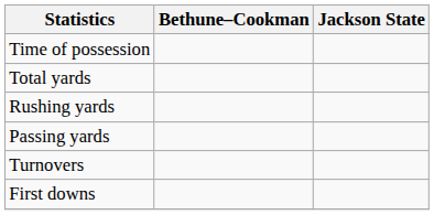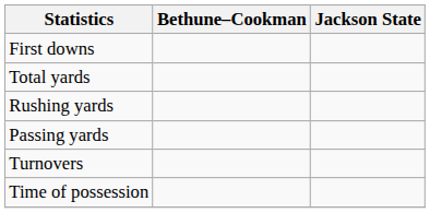rows swapped: First downs <-> Time of possession
